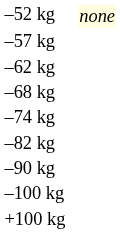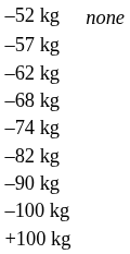–52 kg / none | column 2: lightyellow background -> no background
